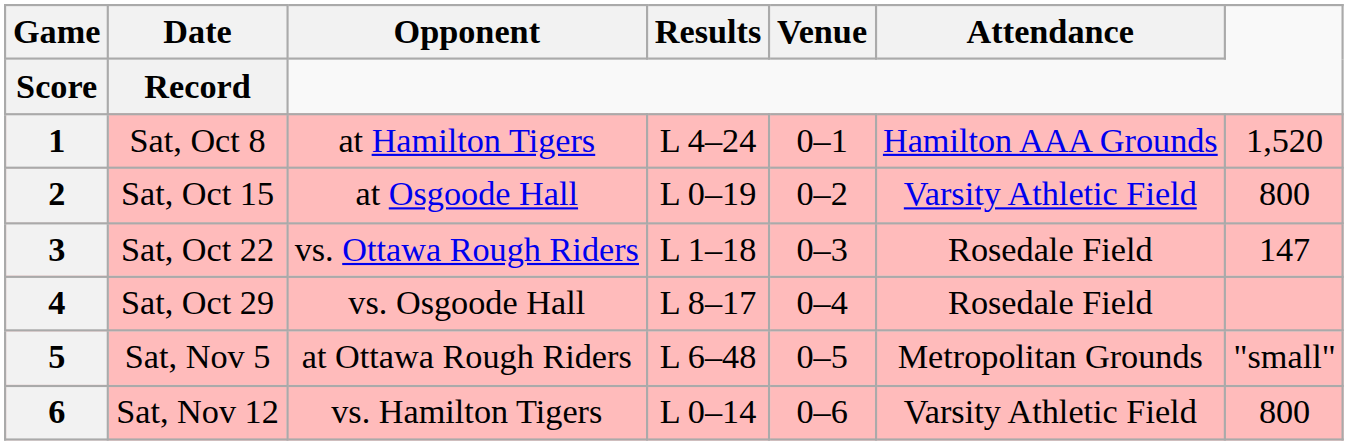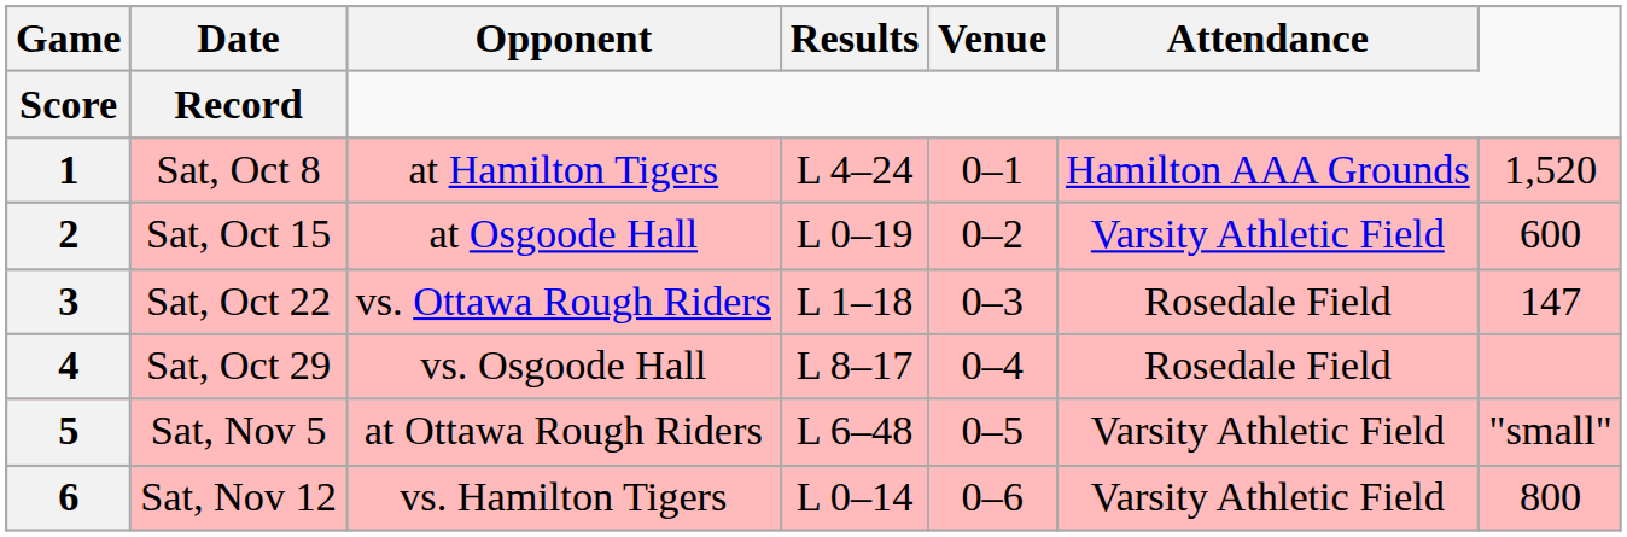2 | column 7: 800 -> 600
5 | Attendance: Metropolitan Grounds -> Varsity Athletic Field
